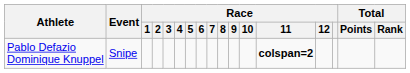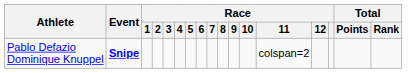Pablo Defazio Dominique Knuppel | Event: normal -> bold
Pablo Defazio Dominique Knuppel | Race / 11: bold -> normal
